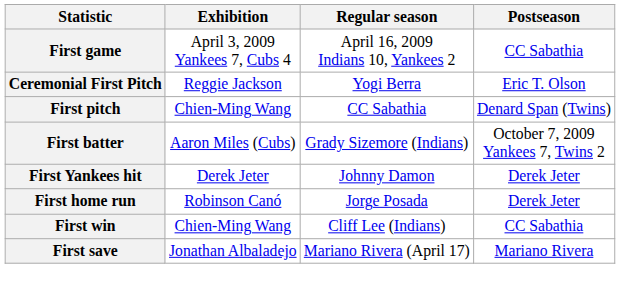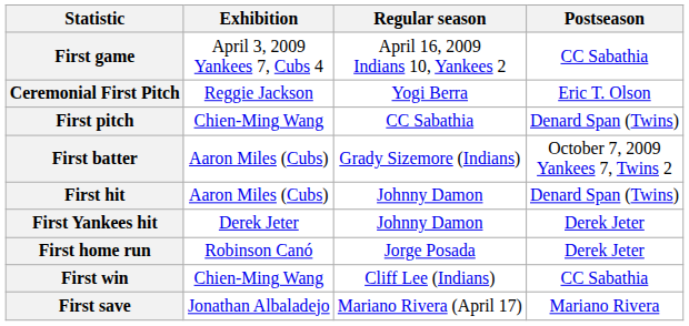+ row: First hit | Aaron Miles (Cubs) | Johnny Damon | Denard Span (Twins)
